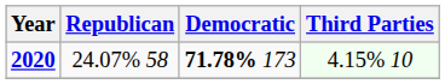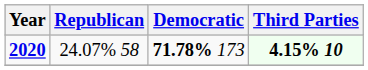2020 | Third Parties: normal -> bold
